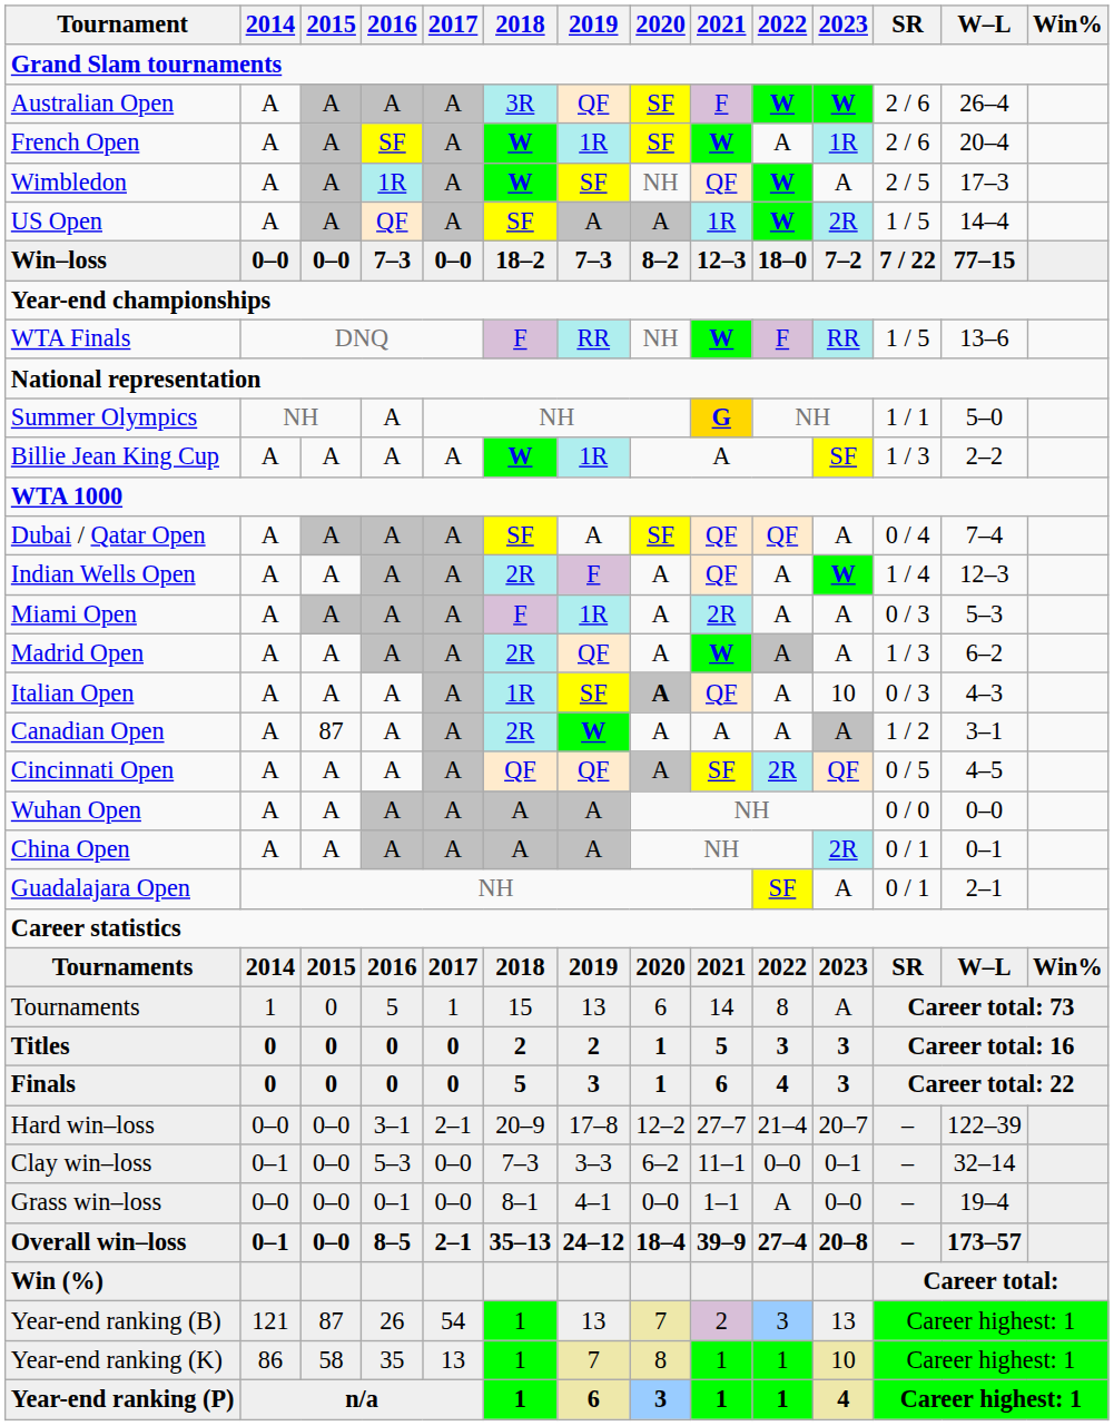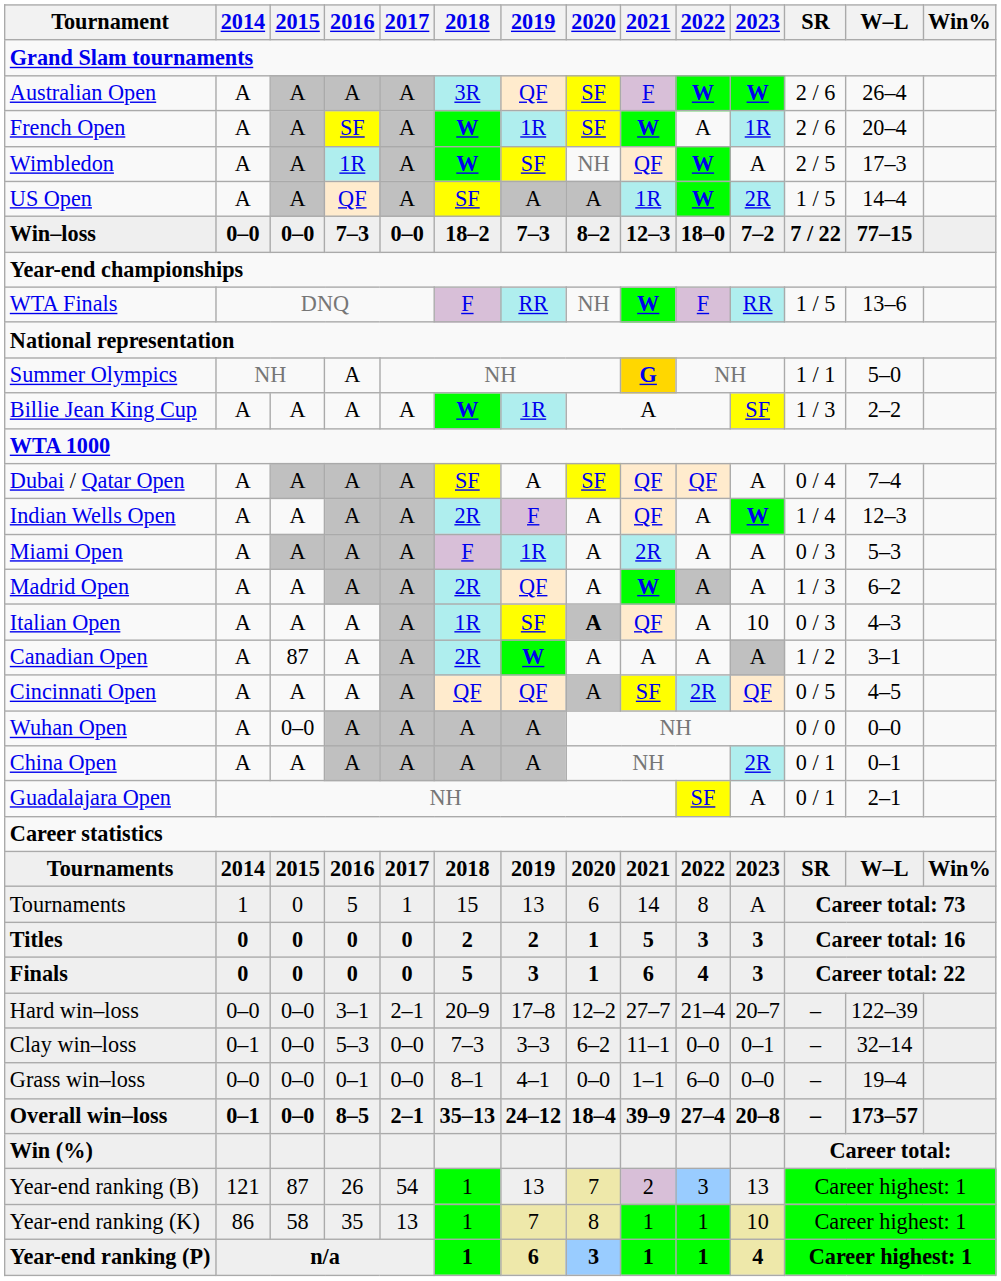Wuhan Open | 2015: A -> 0–0
Grass win–loss | 2022: A -> 6–0
